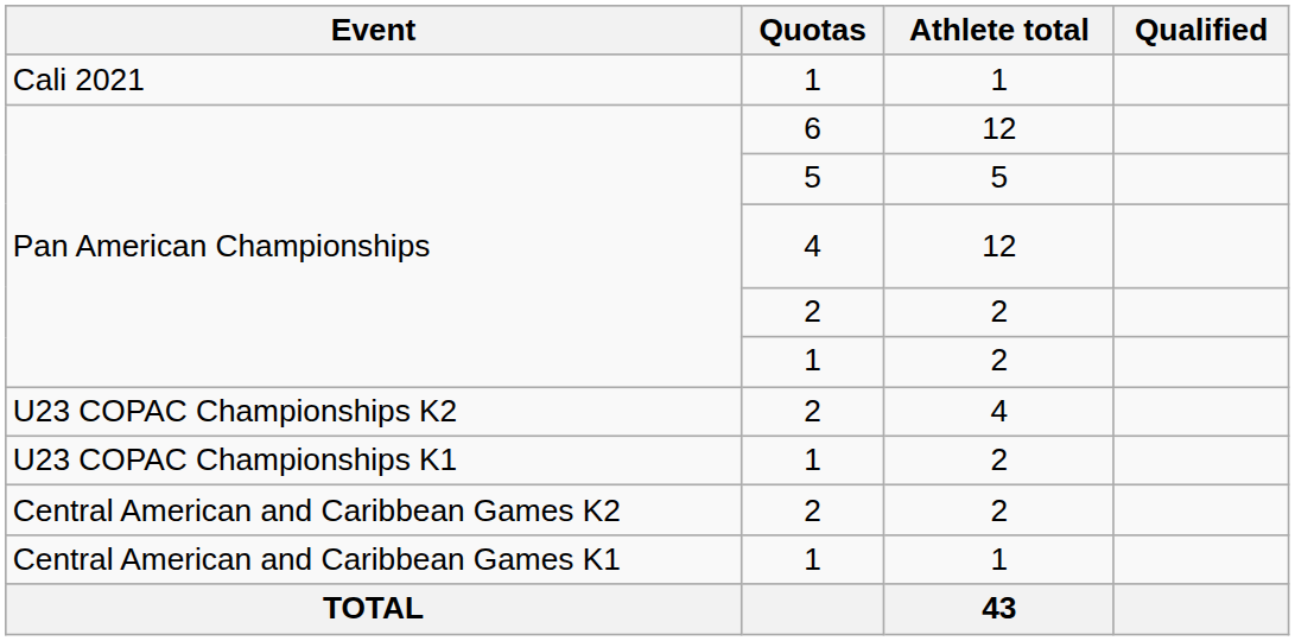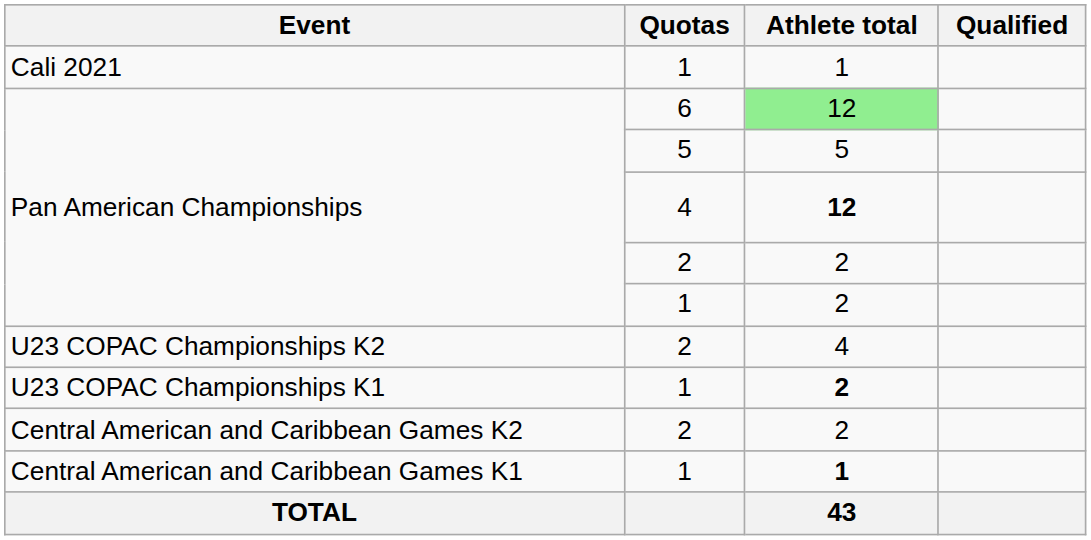Pan American Championships / 6 | Athlete total: no background -> lightgreen background
Pan American Championships / 4 | Athlete total: normal -> bold
U23 COPAC Championships K1 | Athlete total: normal -> bold
Central American and Caribbean Games K1 | Athlete total: normal -> bold
